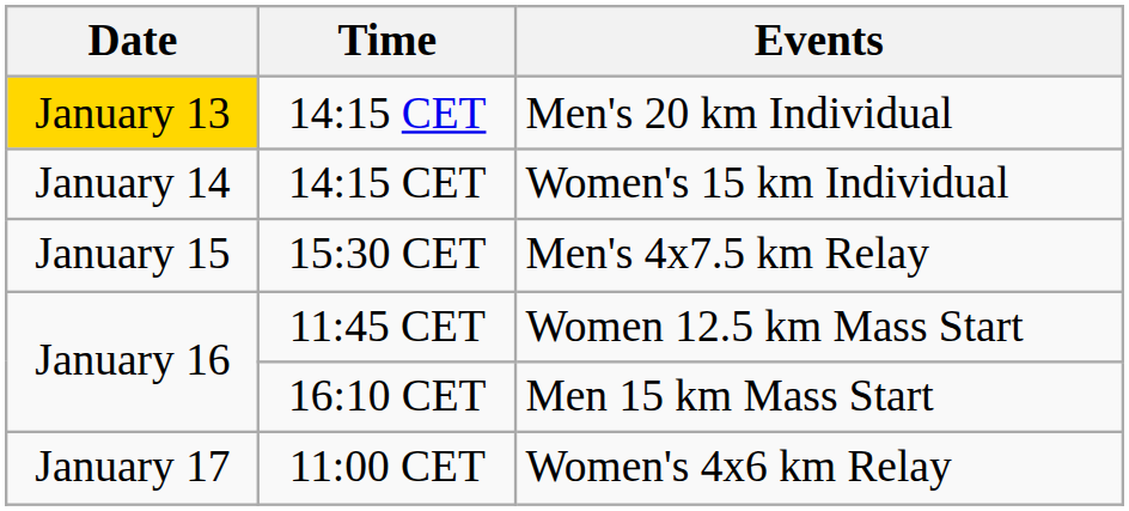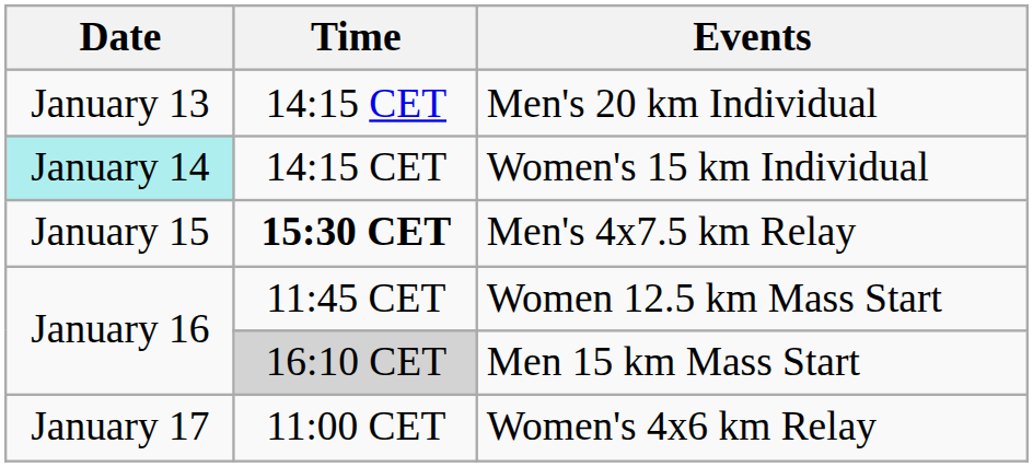Men's 20 km Individual | Date: gold background -> no background
Women's 15 km Individual | Date: no background -> paleturquoise background
Men's 4x7.5 km Relay | Time: normal -> bold
Men 15 km Mass Start | Time: no background -> lightgrey background
